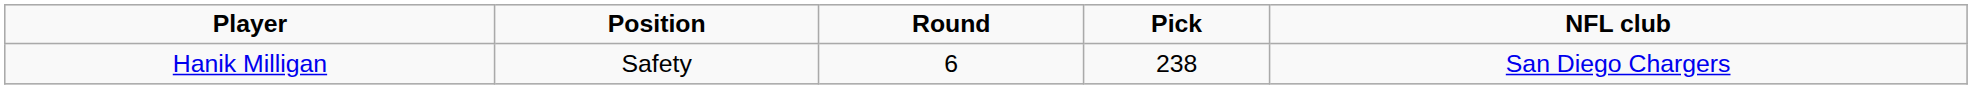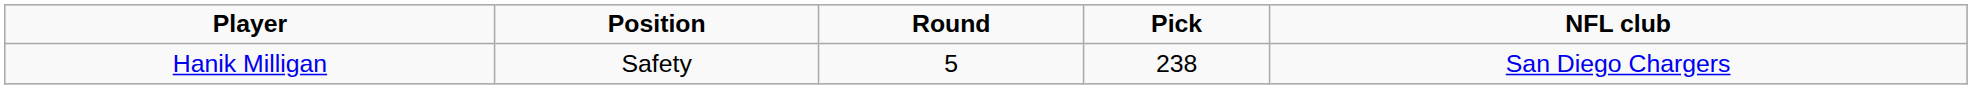Hanik Milligan | Round: 6 -> 5
